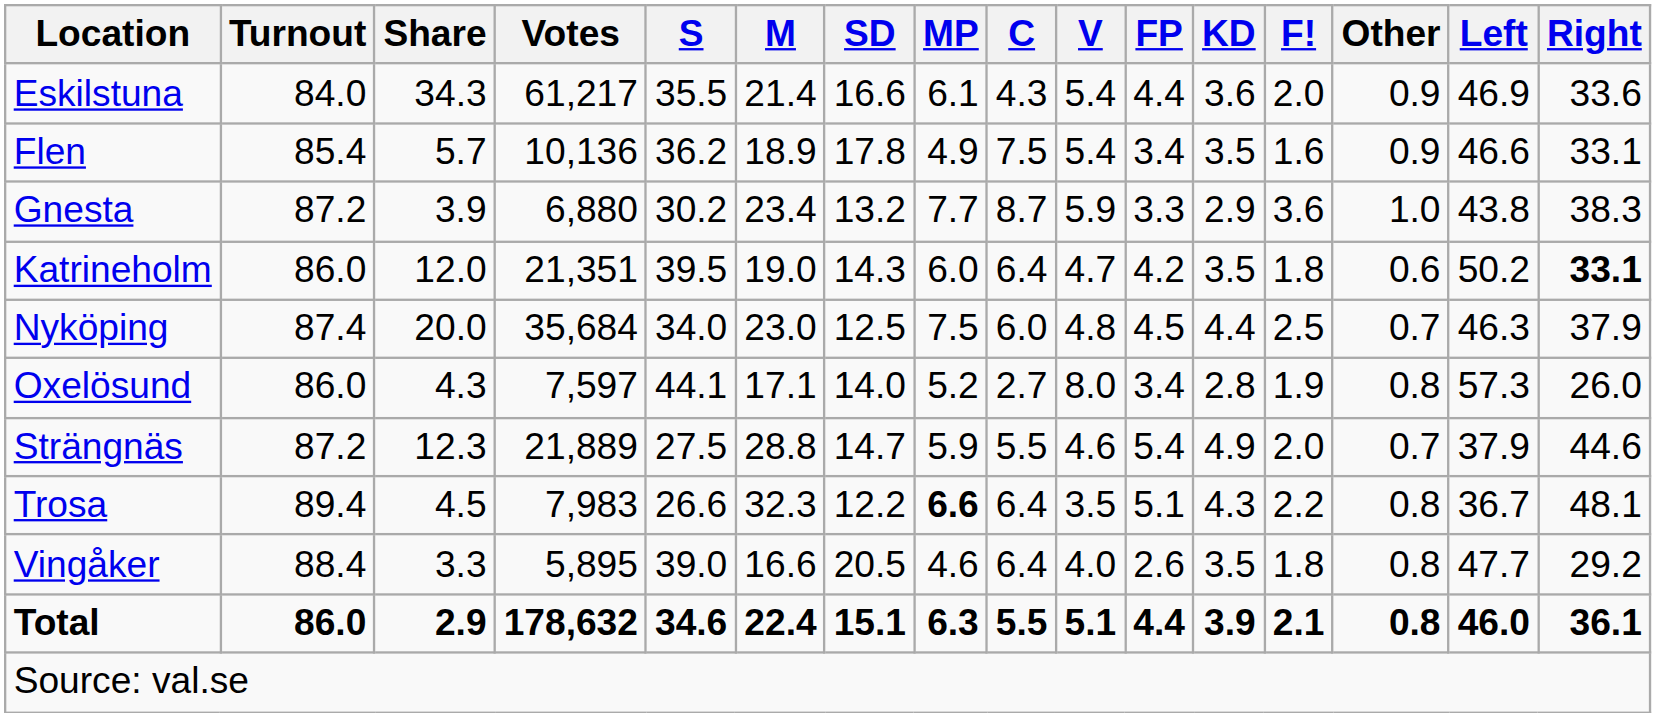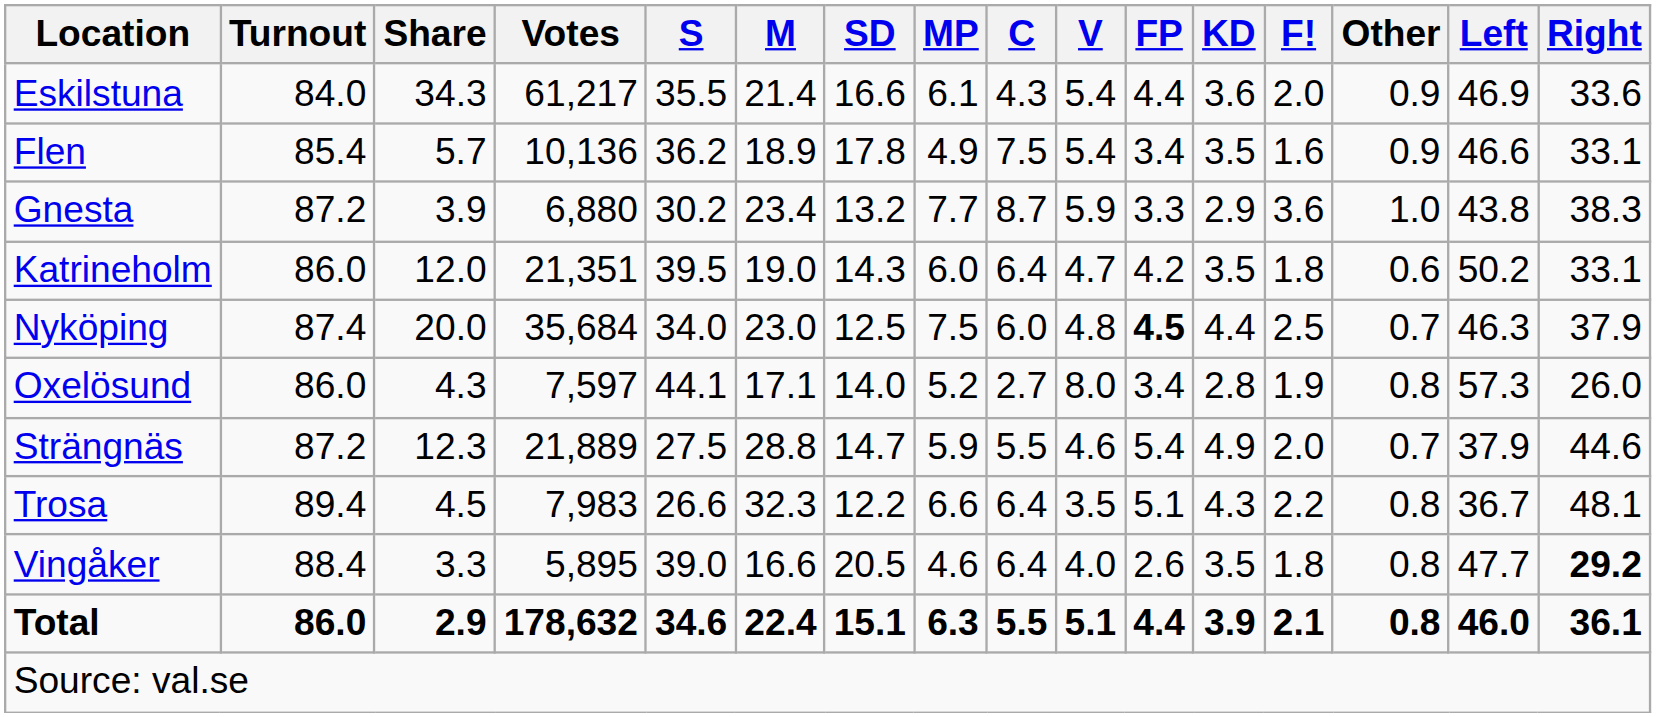Katrineholm | Right: bold -> normal
Nyköping | FP: normal -> bold
Trosa | MP: bold -> normal
Vingåker | Right: normal -> bold
